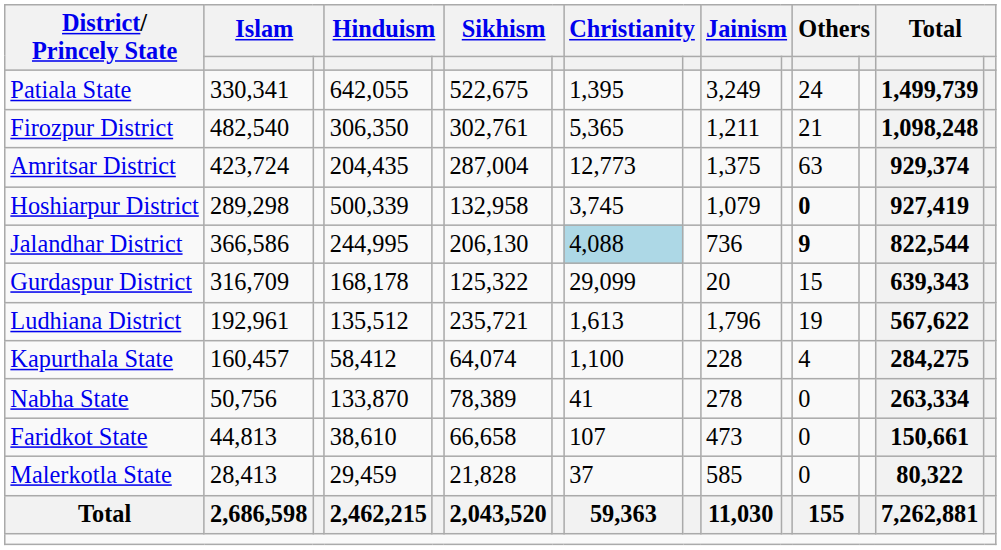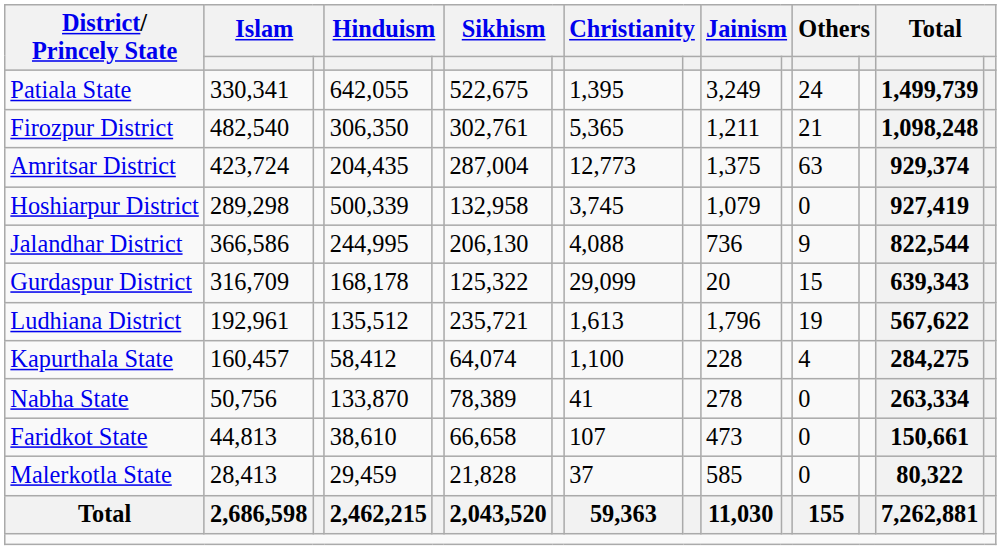Hoshiarpur District | column 12: bold -> normal
Jalandhar District | column 8: lightblue background -> no background
Jalandhar District | column 12: bold -> normal
